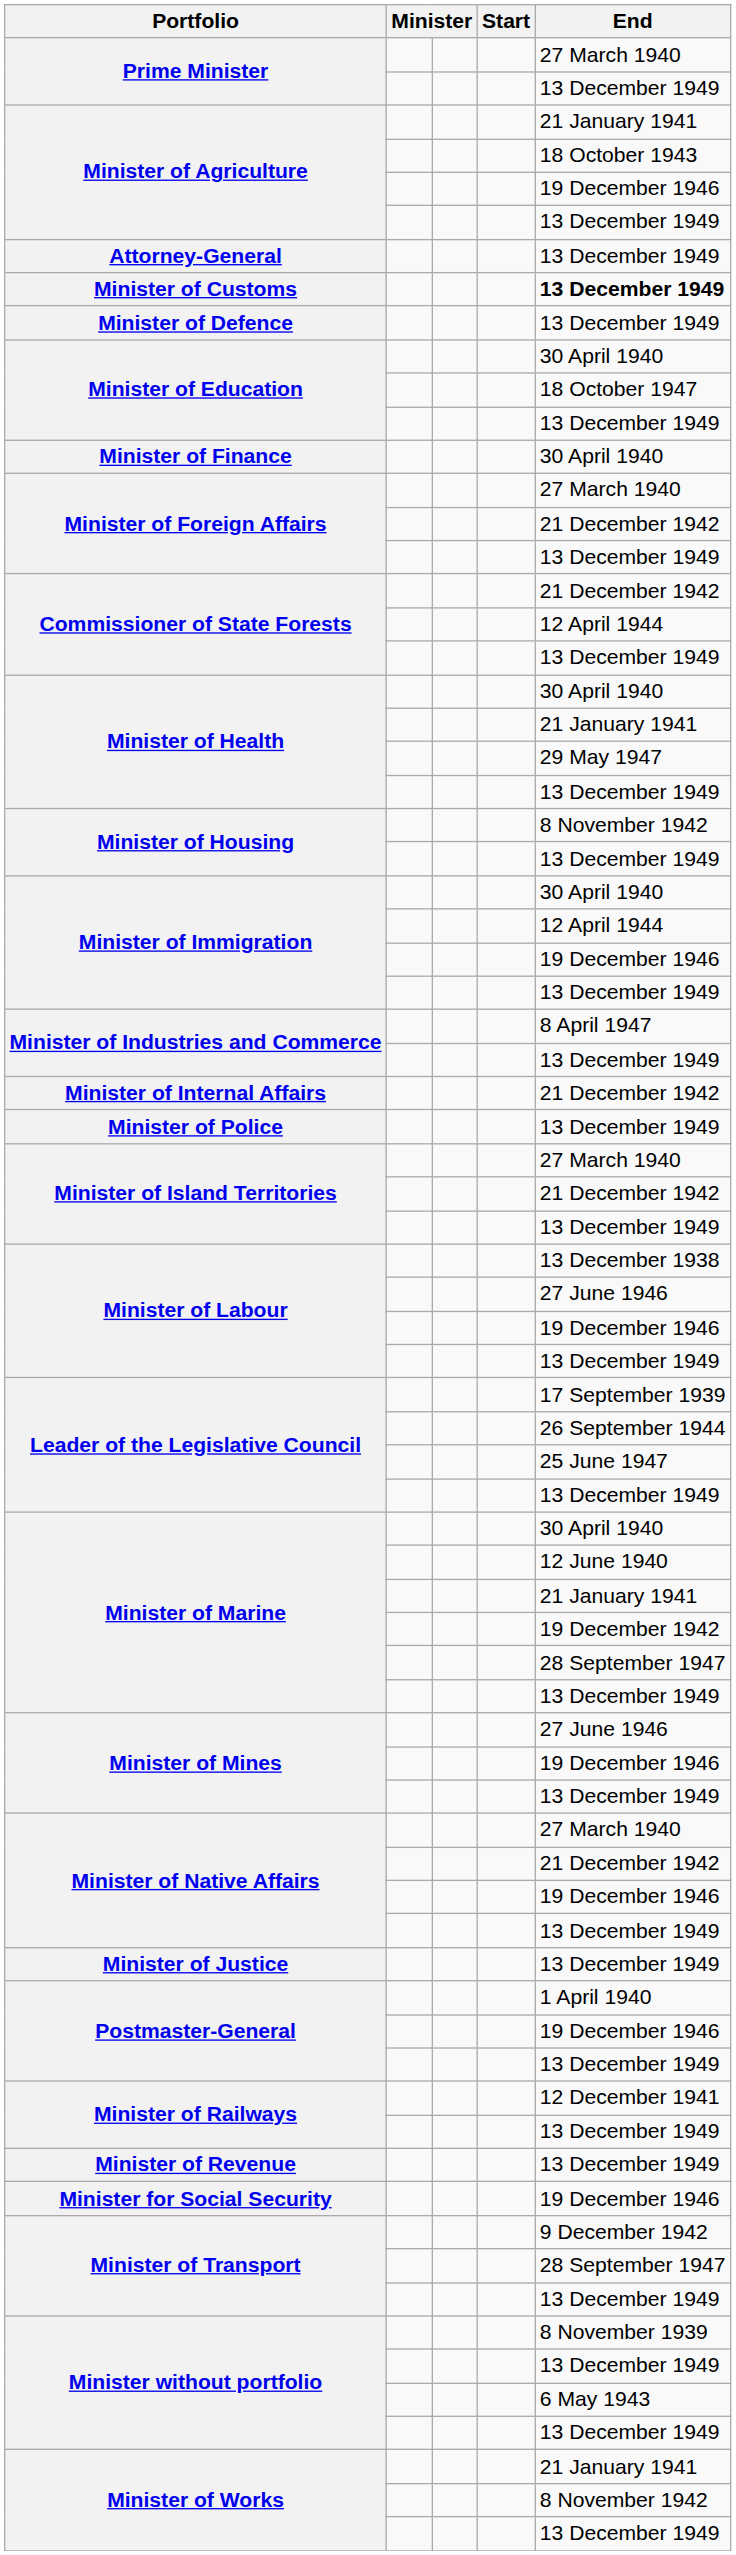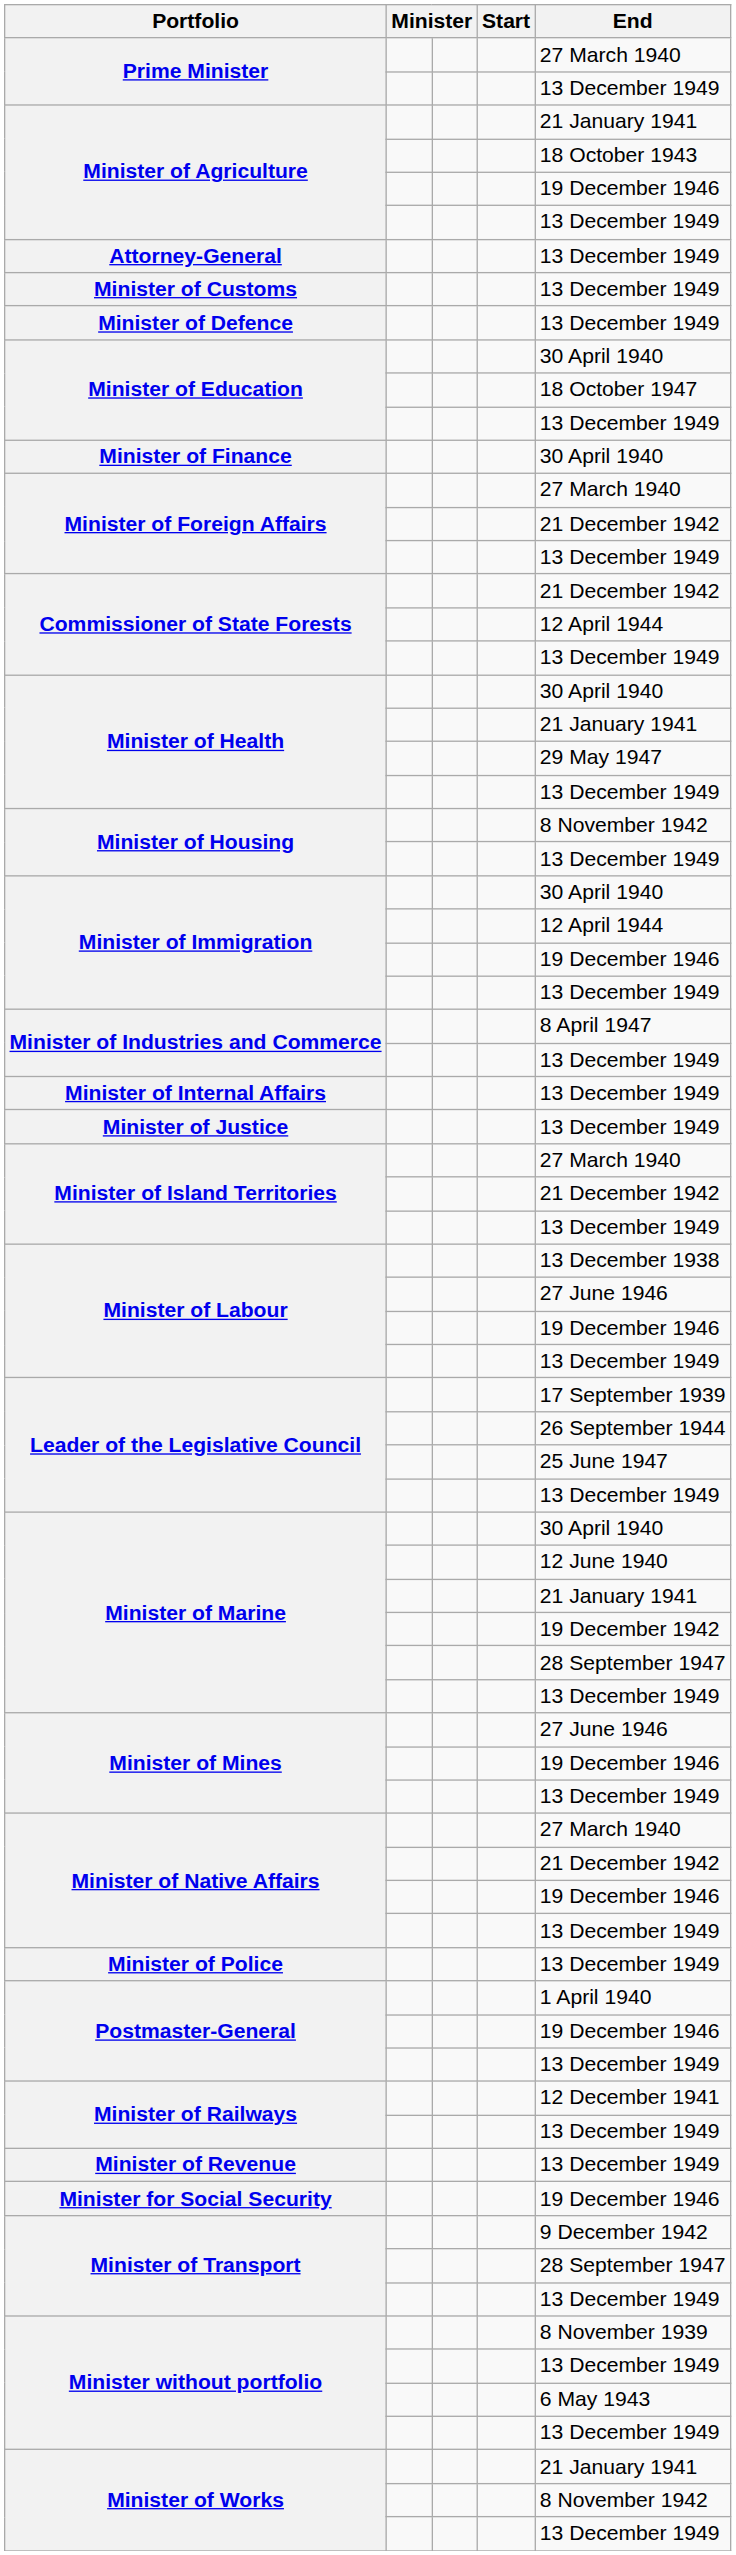Minister of Customs | End: bold -> normal
Minister of Internal Affairs | End: 21 December 1942 -> 13 December 1949
rows swapped: Minister of Justice <-> Minister of Police
